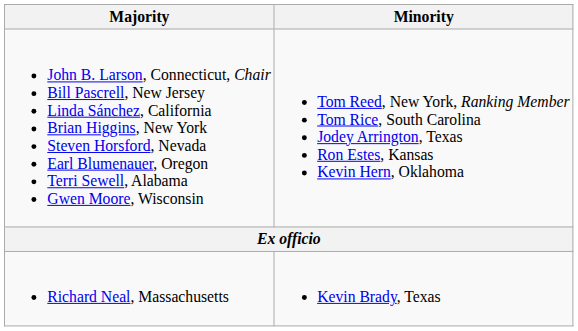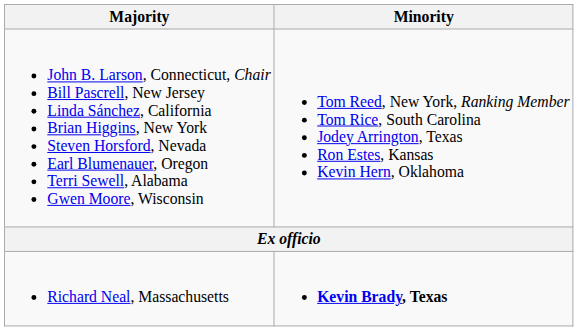Richard Neal, Massachusetts | Minority: normal -> bold
